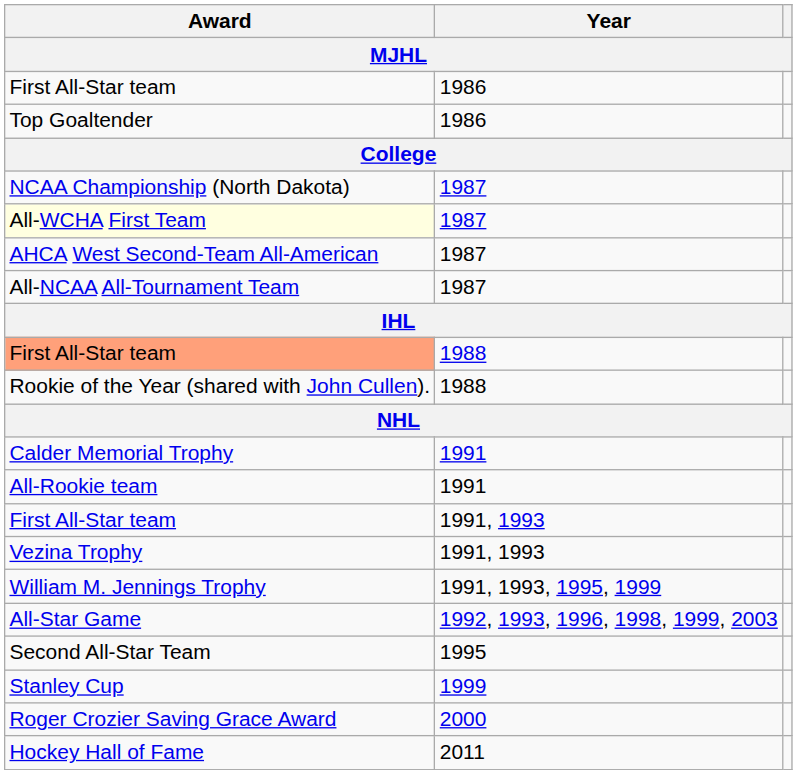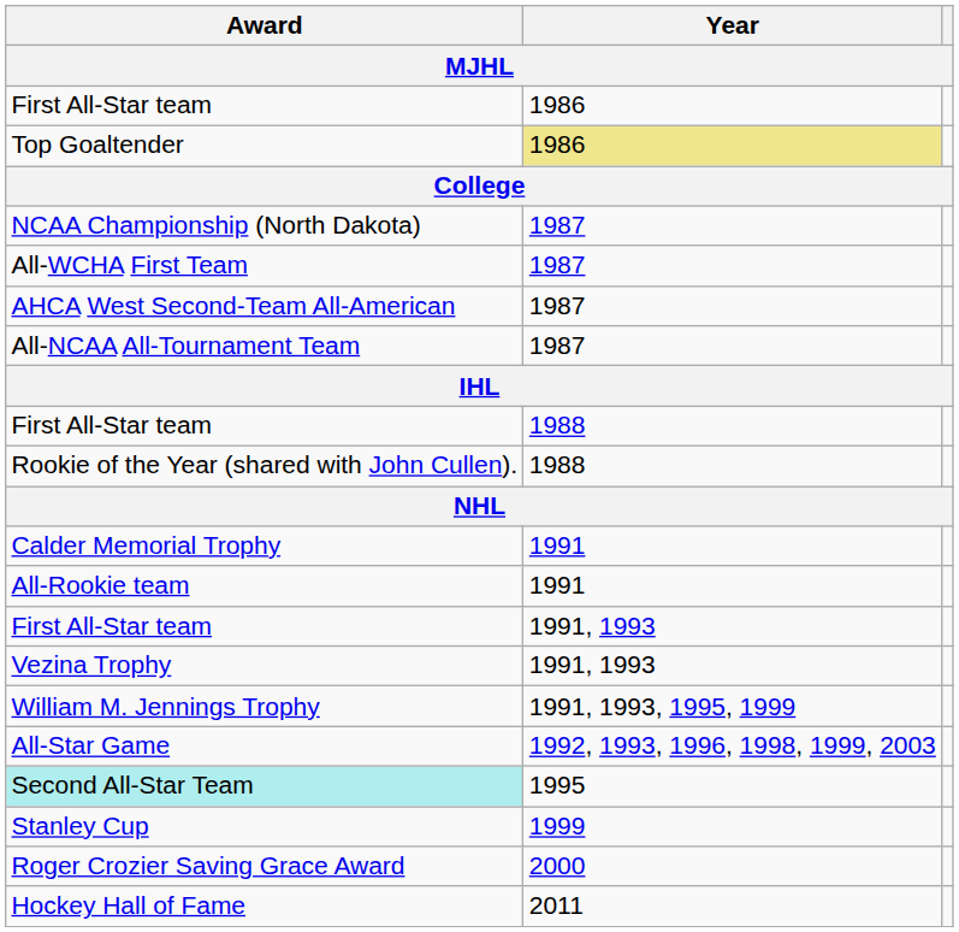Top Goaltender | Year: no background -> khaki background
All-WCHA First Team | Award: lightyellow background -> no background
First All-Star team / 1988 | Award: lightsalmon background -> no background
Second All-Star Team | Award: no background -> paleturquoise background
